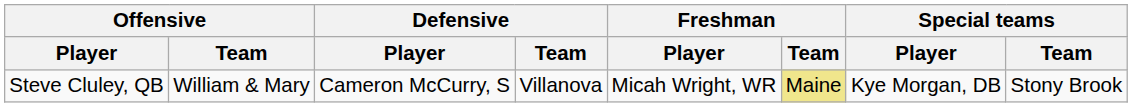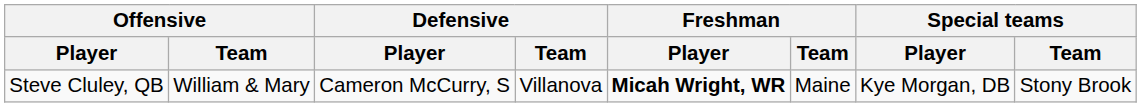Steve Cluley, QB | Freshman / Player: normal -> bold
Steve Cluley, QB | Freshman / Team: khaki background -> no background
